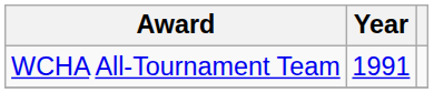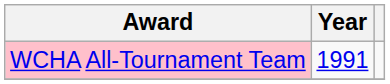row 2 | Award: no background -> pink background
